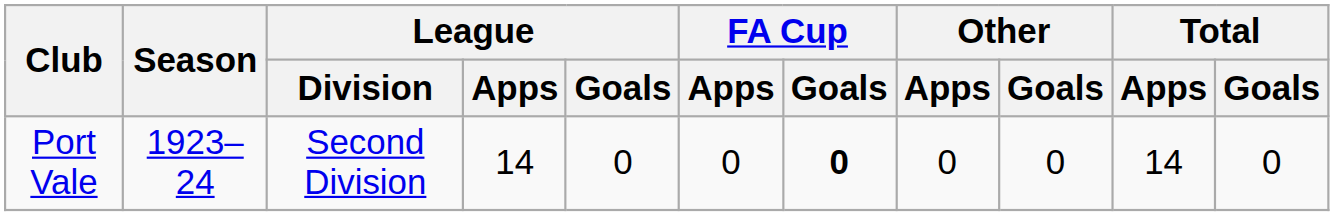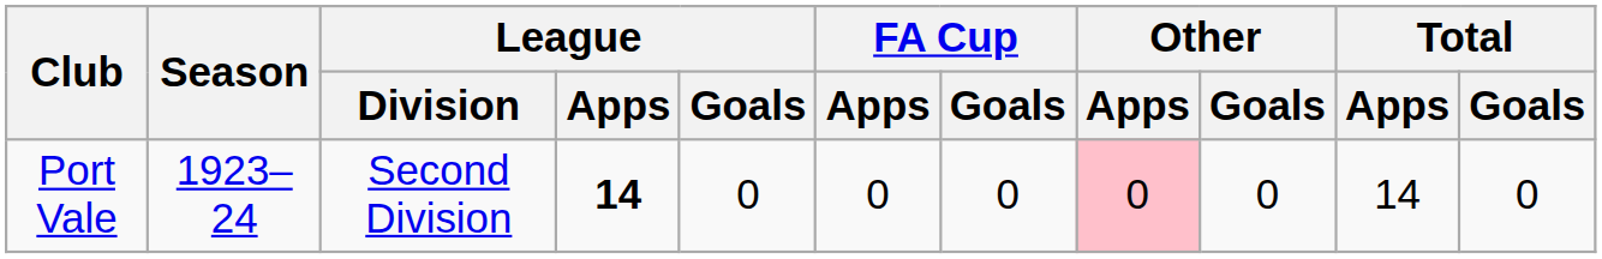Port Vale | League / Apps: normal -> bold
Port Vale | FA Cup / Goals: bold -> normal
Port Vale | Other / Apps: no background -> pink background
